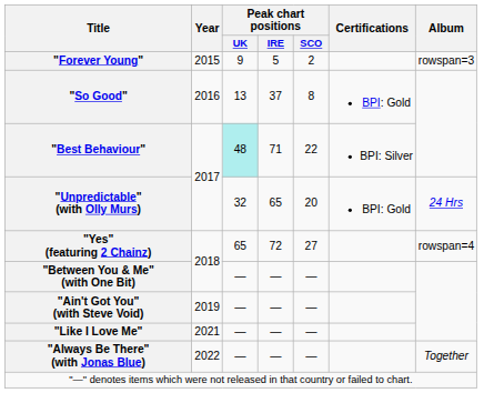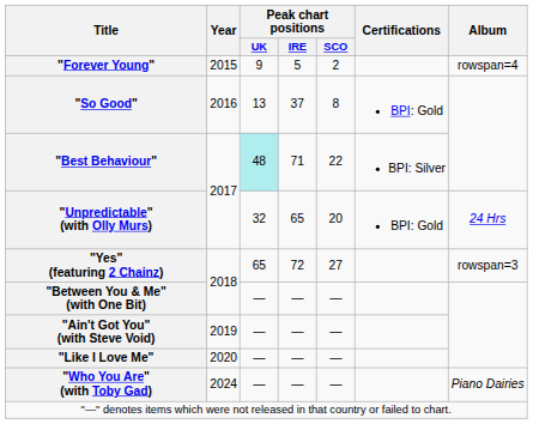"Forever Young" | Album: rowspan=3 -> rowspan=4
"Yes" (featuring 2 Chainz) | Album: rowspan=4 -> rowspan=3
"Like I Love Me" | Year: 2021 -> 2020
- row: "Always Be There" (with Jonas Blue) | 2022 | — | — | — | Together
+ row: "Who You Are" (with Toby Gad) | 2024 | — | — | — | Piano Dairies
